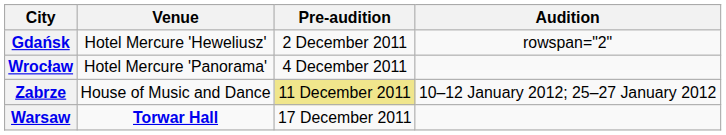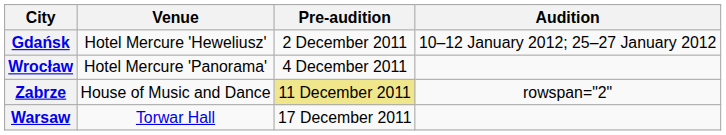Gdańsk | Audition: rowspan="2" -> 10–12 January 2012; 25–27 January 2012
Zabrze | Audition: 10–12 January 2012; 25–27 January 2012 -> rowspan="2"
Warsaw | Venue: bold -> normal
